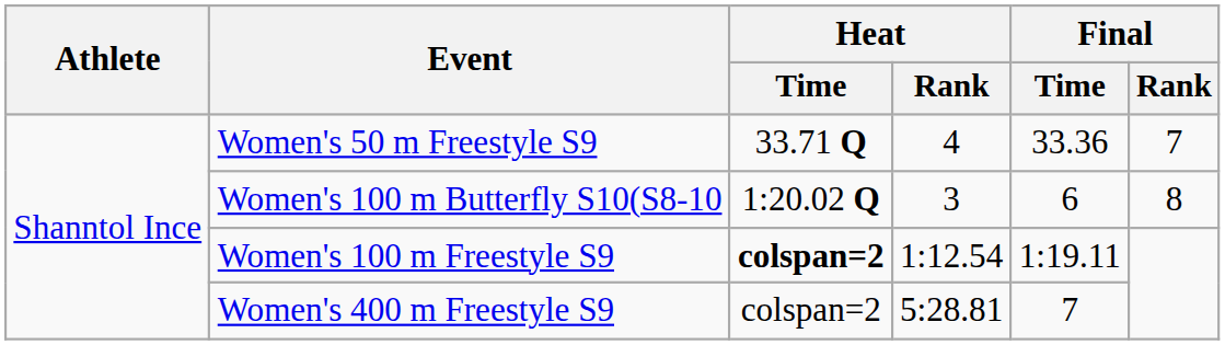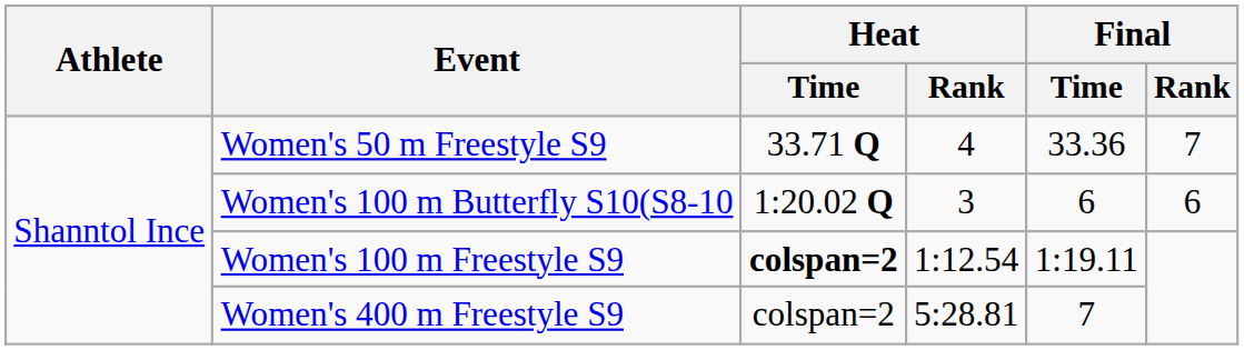Women's 100 m Butterfly S10(S8-10 | Final / Rank: 8 -> 6
